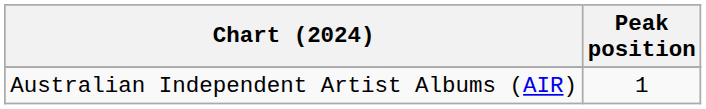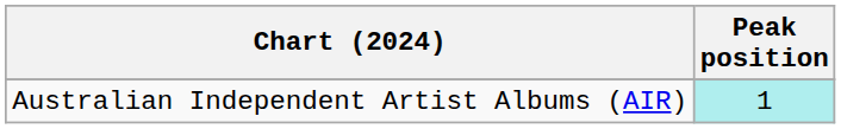Australian Independent Artist Albums (AIR) | Peak position: no background -> paleturquoise background
